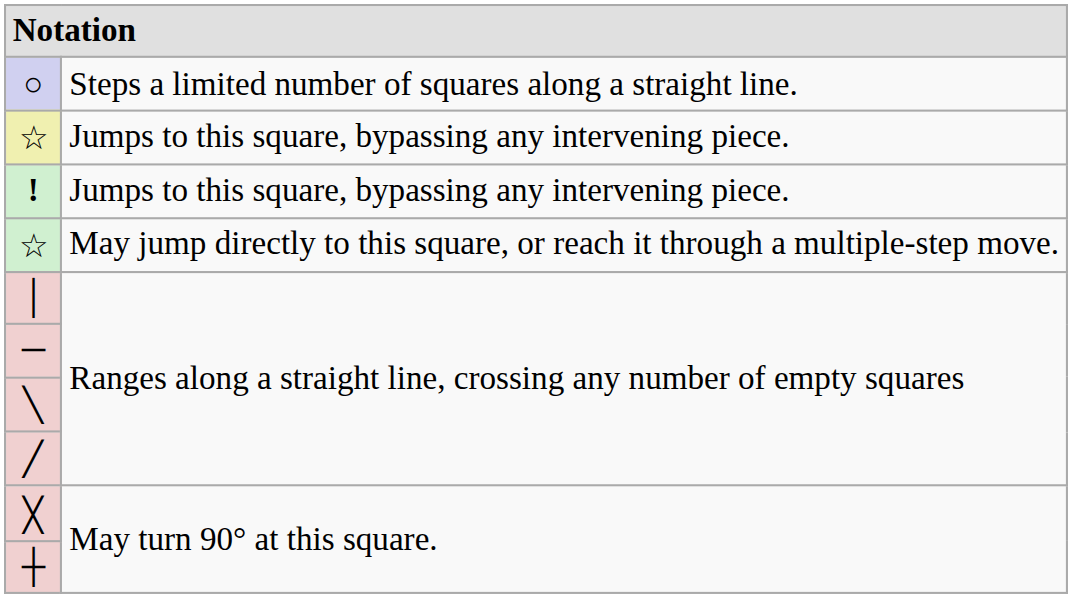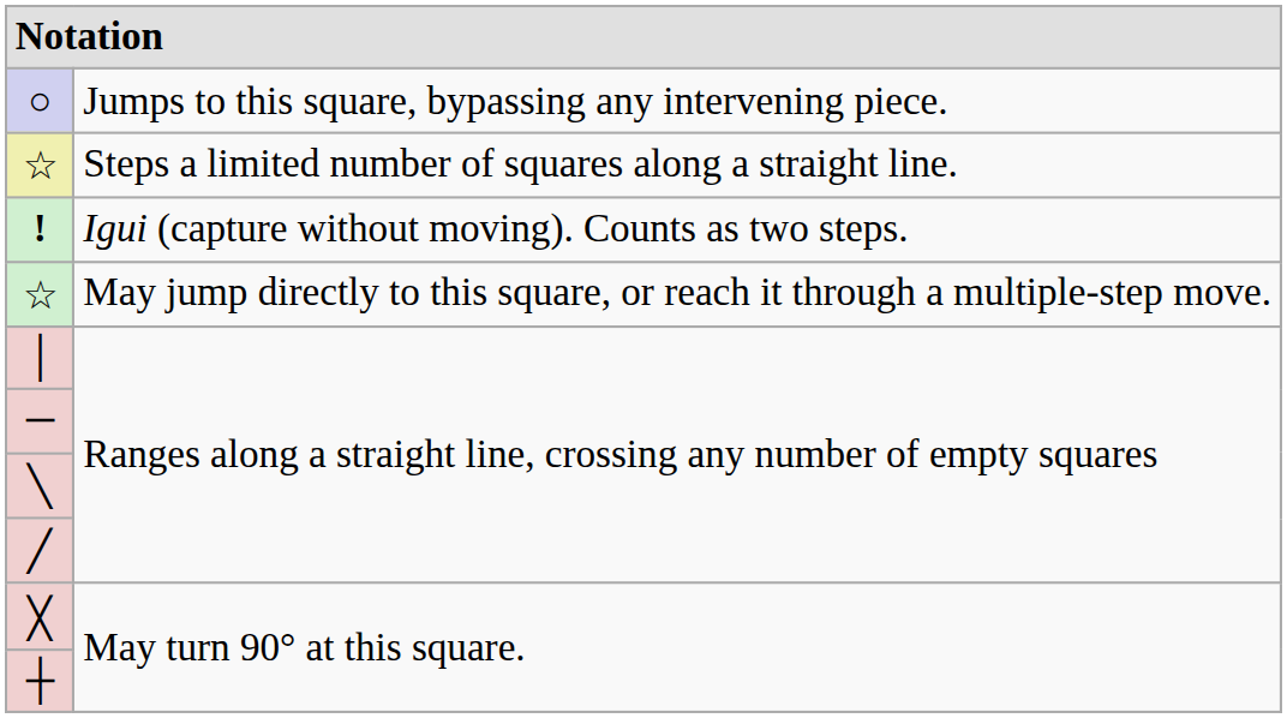row 2 | column 2: Steps a limited number of squares along a straight line. -> Jumps to this square, bypassing any intervening piece.
row 3 | column 2: Jumps to this square, bypassing any intervening piece. -> Steps a limited number of squares along a straight line.
row 4 | column 2: Jumps to this square, bypassing any intervening piece. -> Igui (capture without moving). Counts as two steps.
